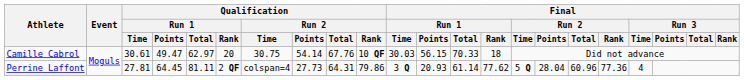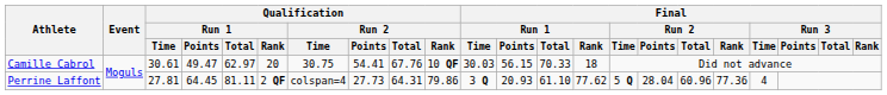Camille Cabrol | Qualification / Run 2 / Points: 54.14 -> 54.41
Perrine Laffont | Final / Run 1 / Total: 61.14 -> 61.10
